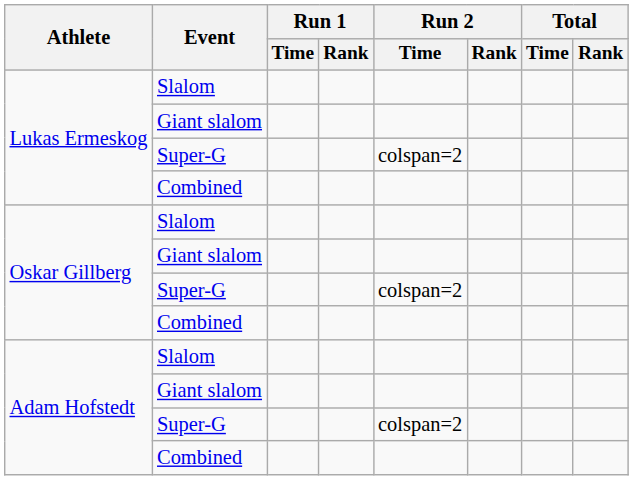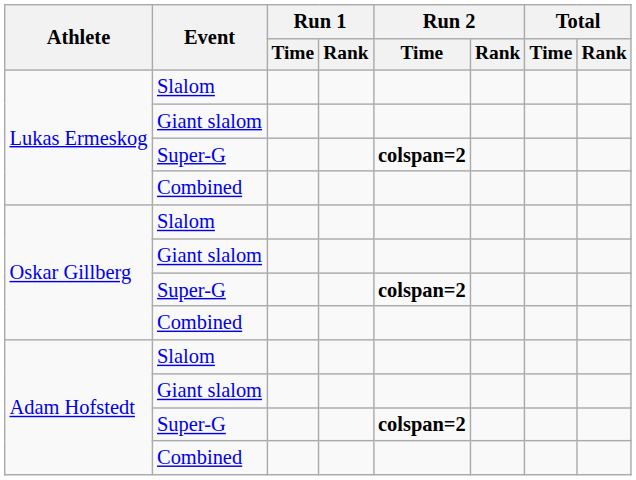Lukas Ermeskog / Super-G | Run 2 / Time: normal -> bold
Oskar Gillberg / Super-G | Run 2 / Time: normal -> bold
Adam Hofstedt / Super-G | Run 2 / Time: normal -> bold
